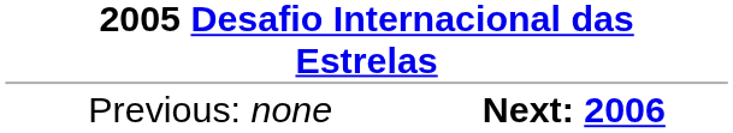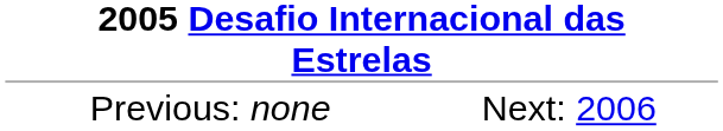Previous: none | column 2: bold -> normal
